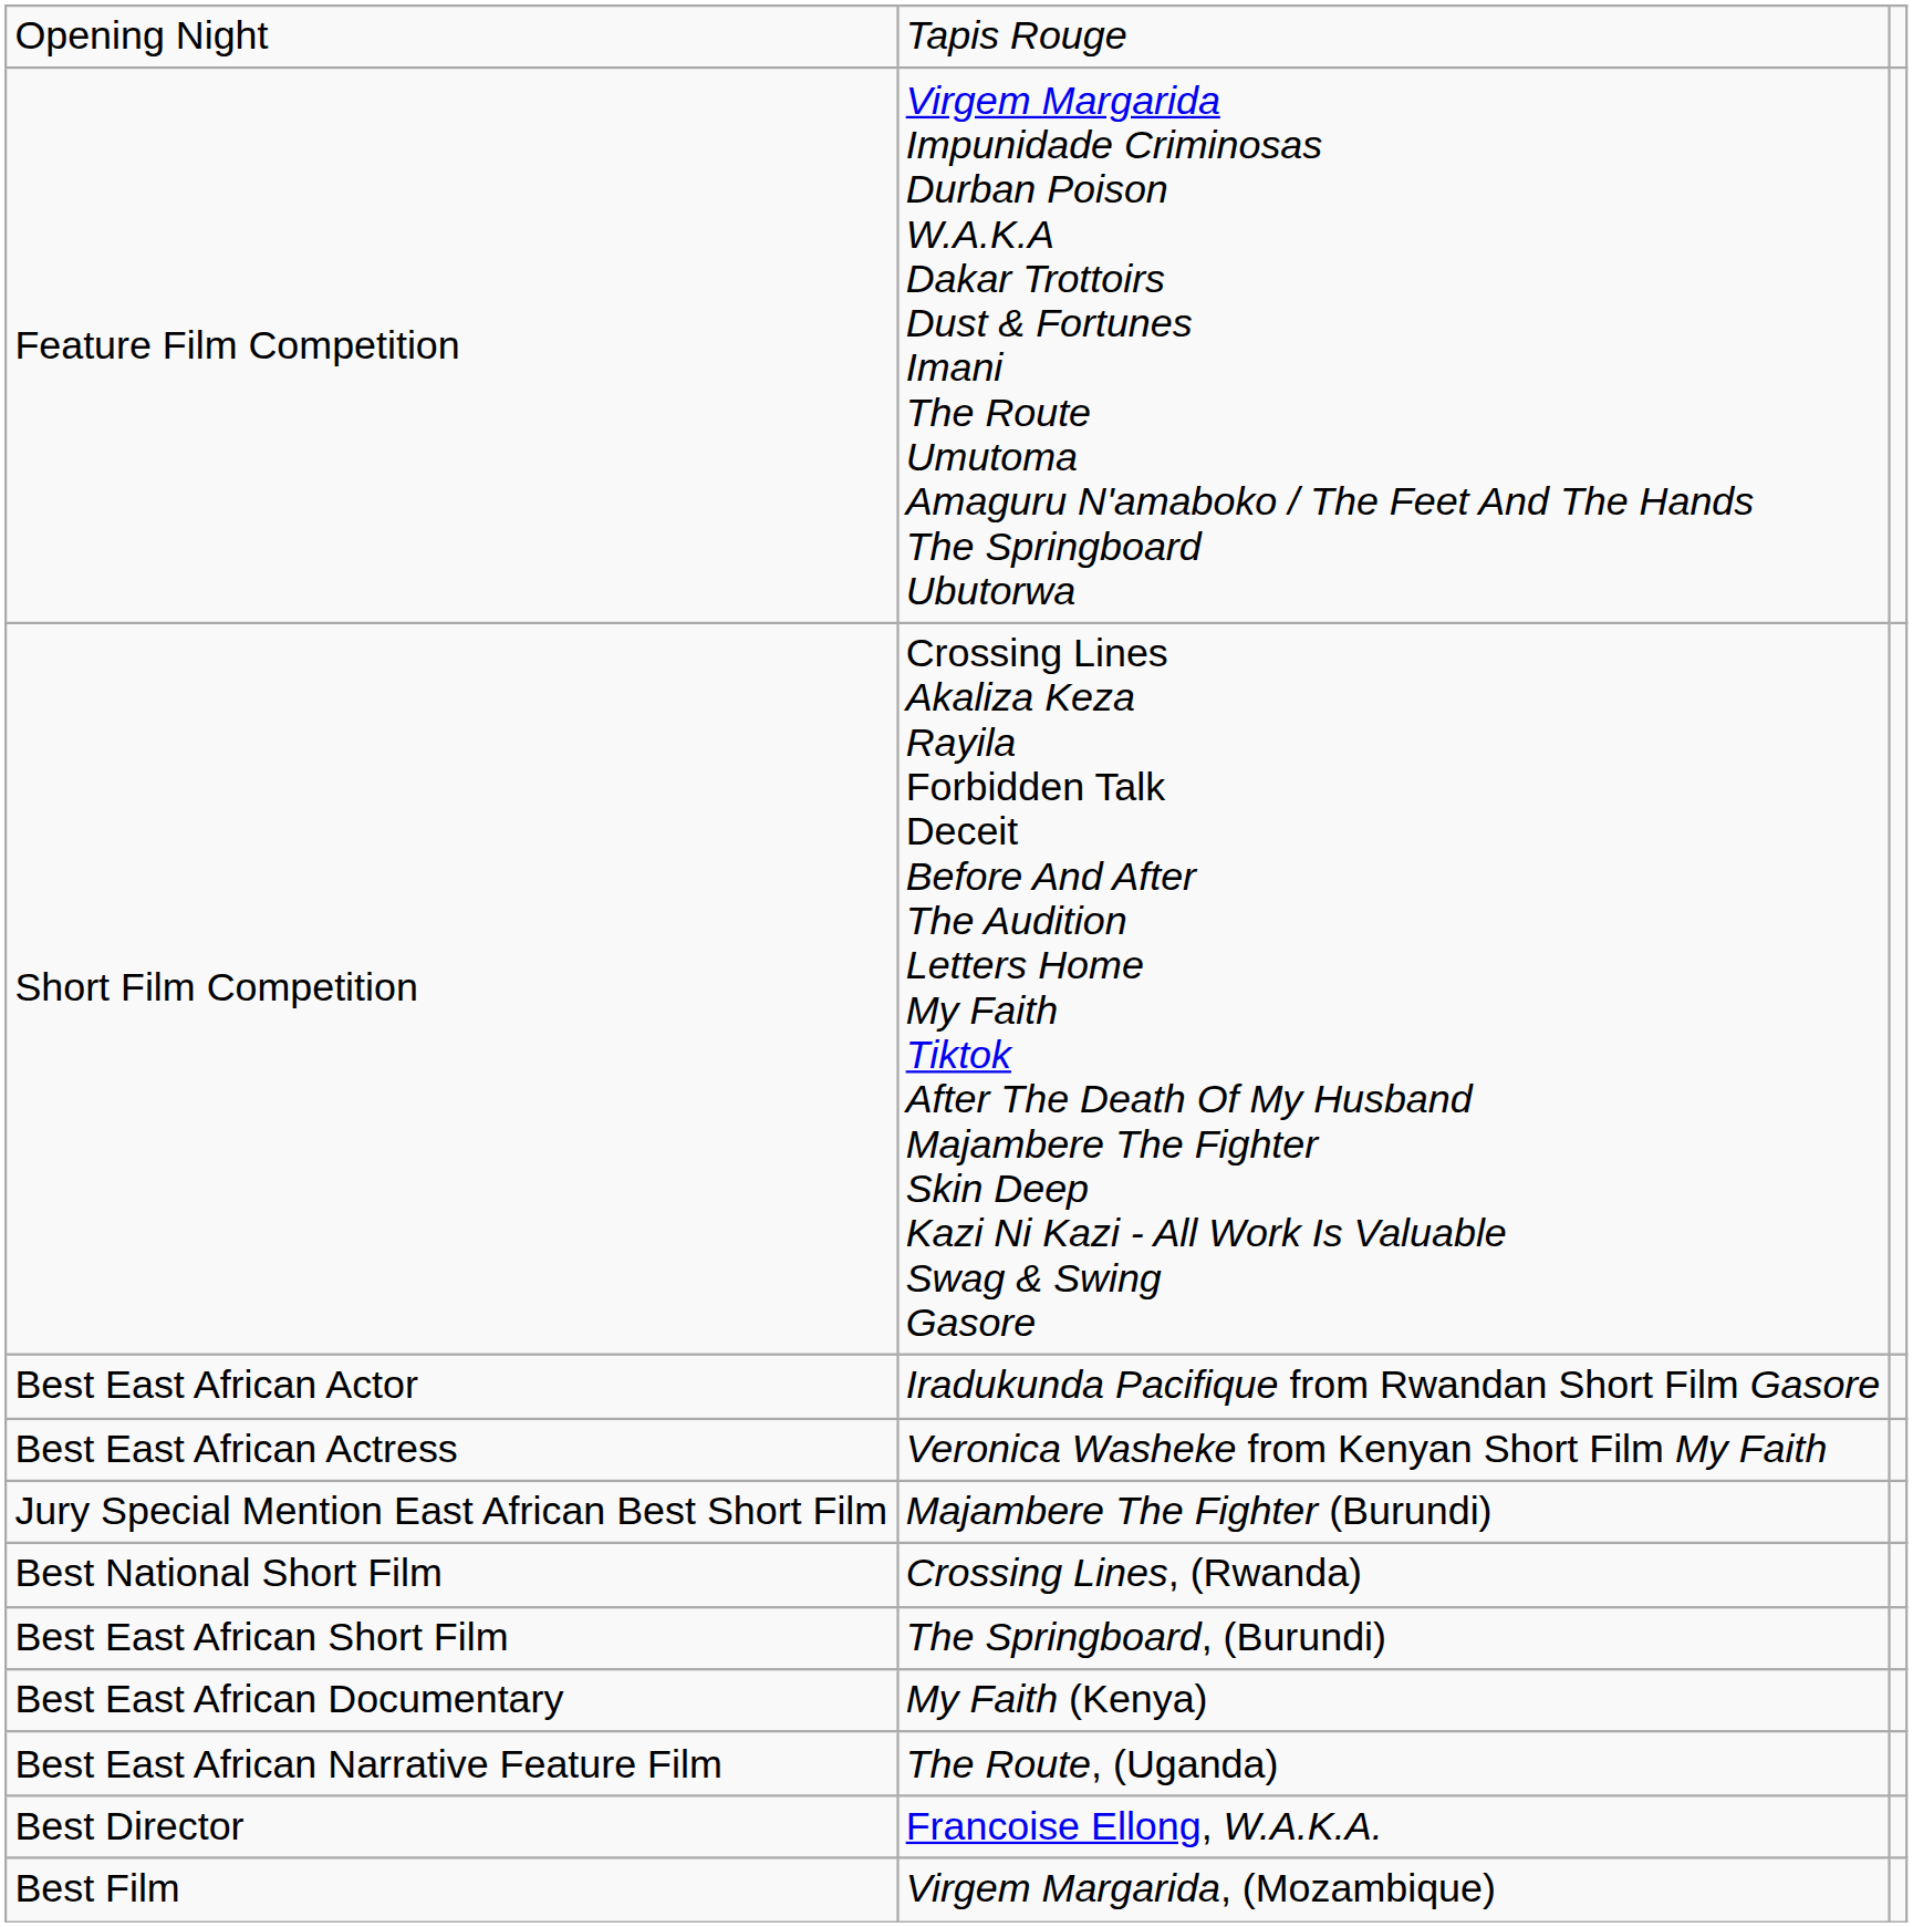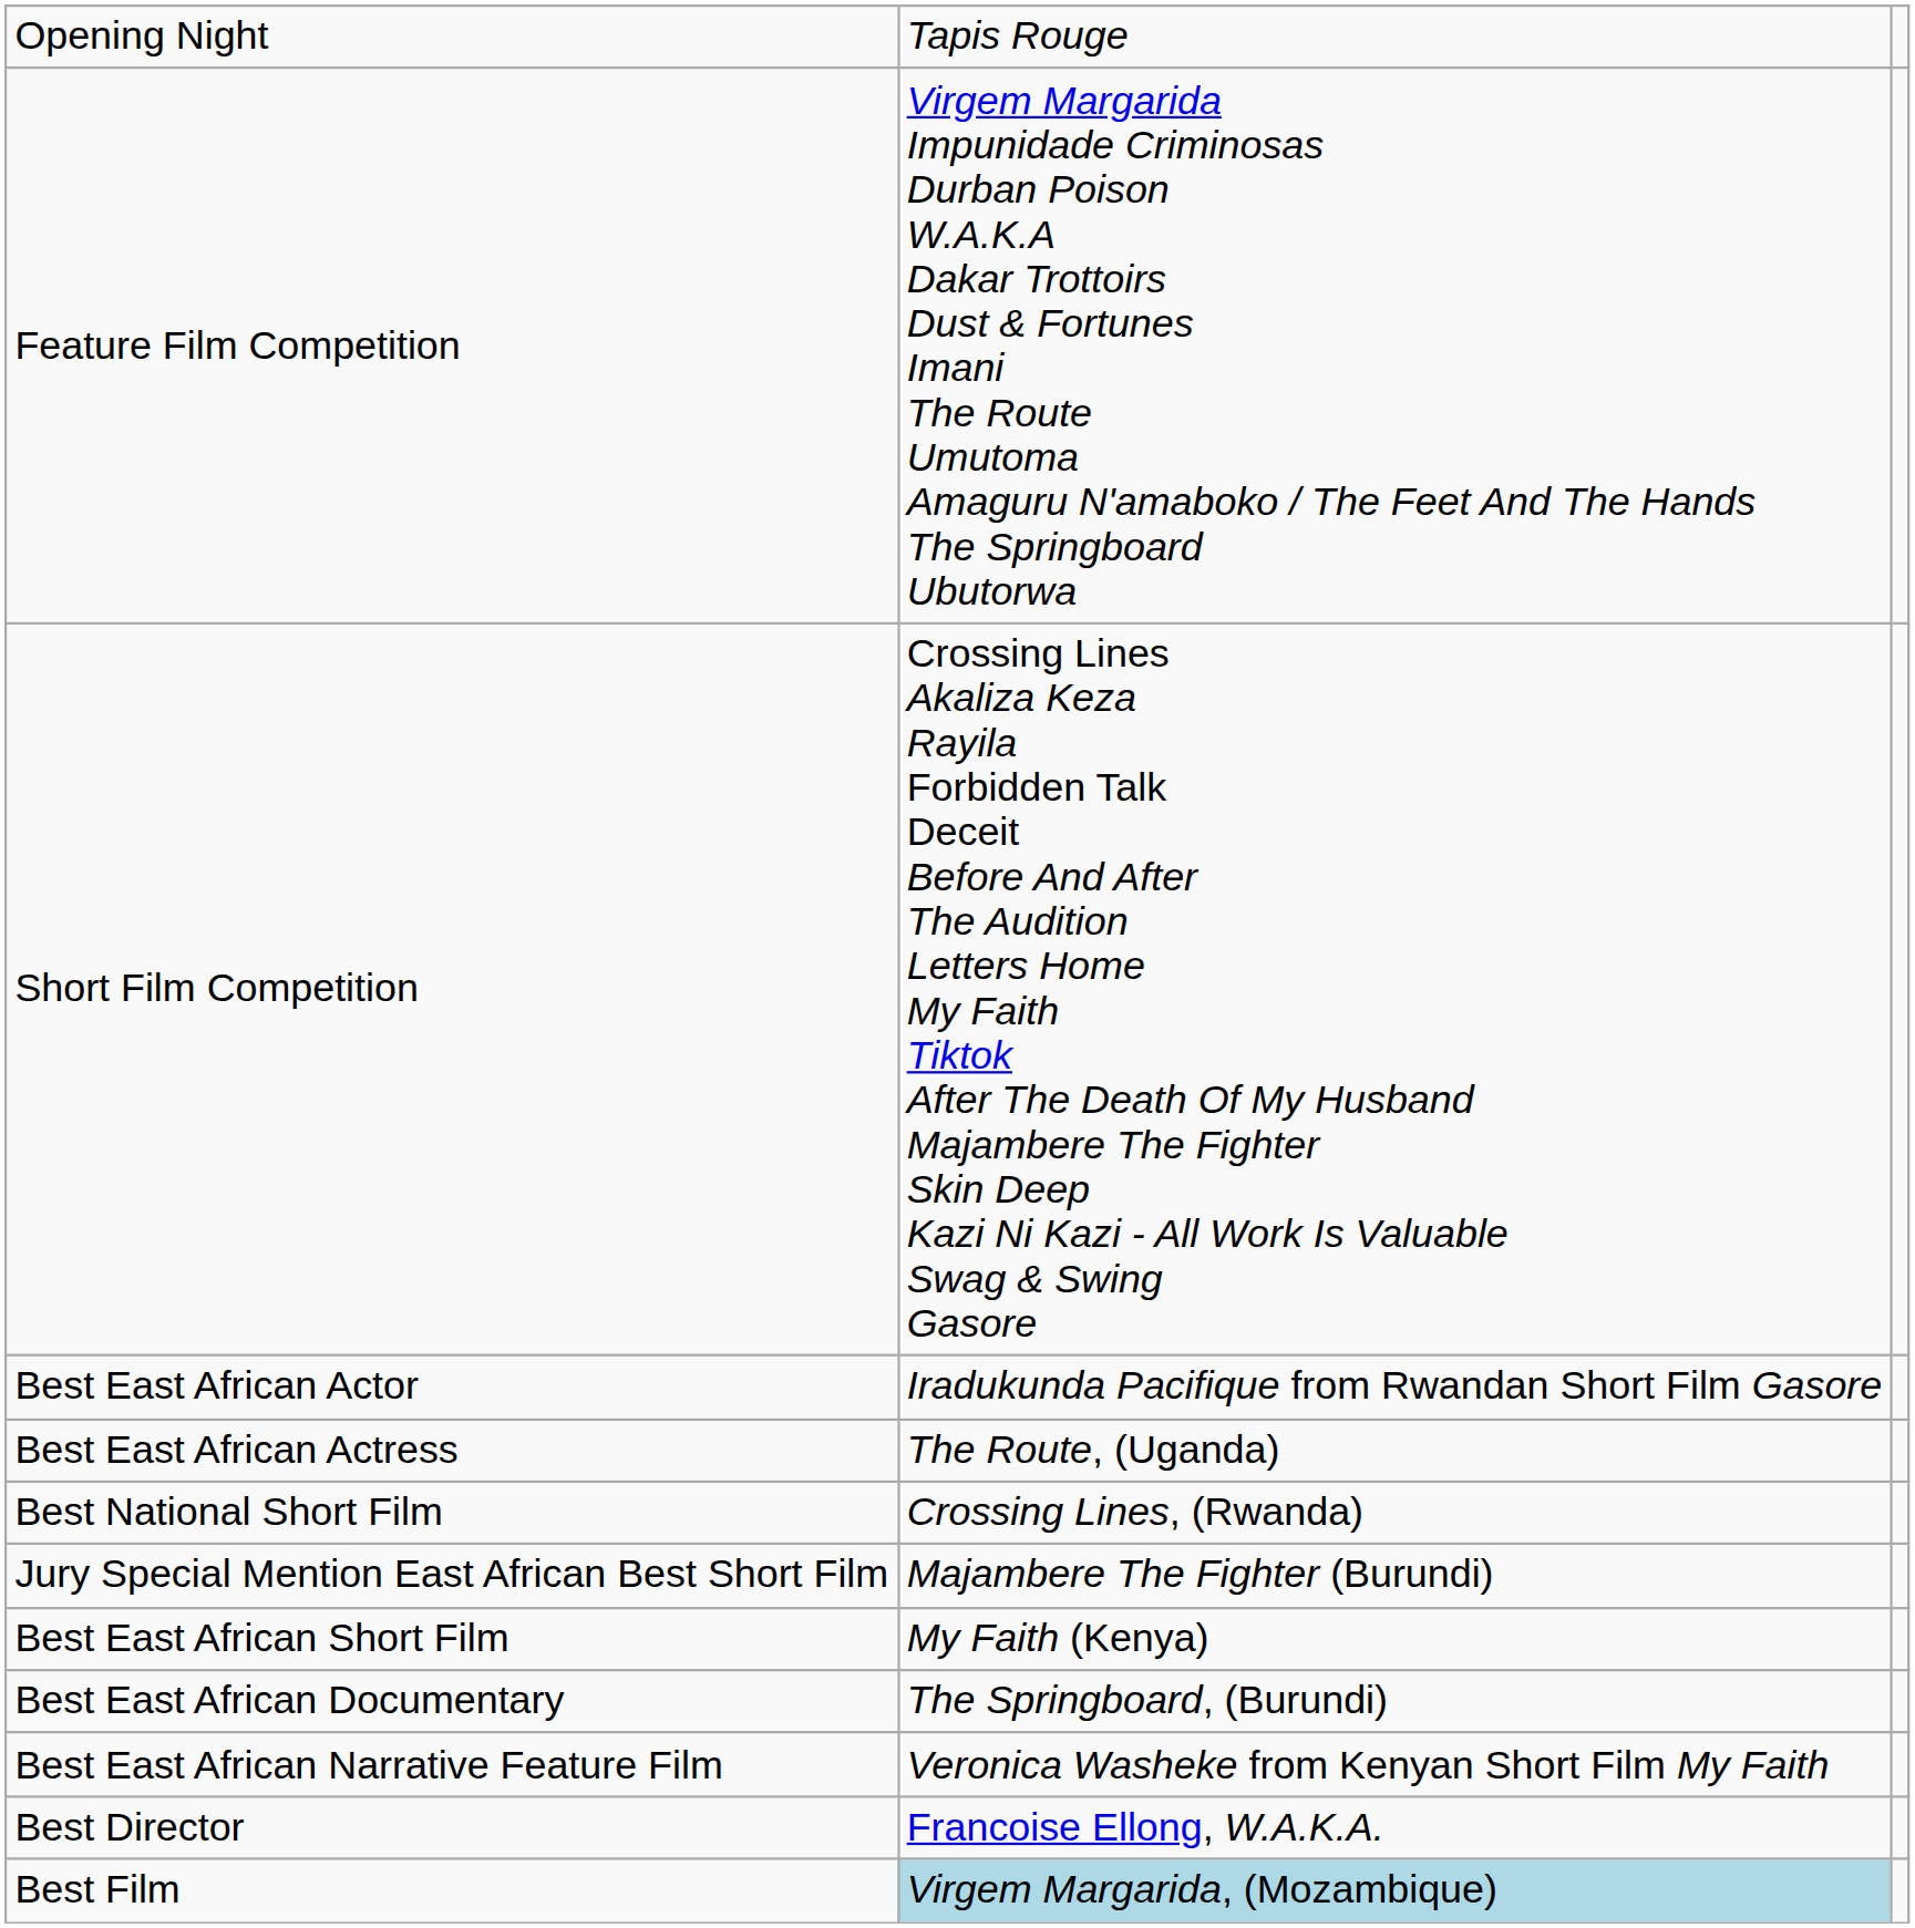Best East African Actress | column 2: Veronica Washeke from Kenyan Short Film My Faith -> The Route, (Uganda)
rows swapped: Best National Short Film <-> Jury Special Mention East African Best Short Film
Best East African Short Film | column 2: The Springboard, (Burundi) -> My Faith (Kenya)
Best East African Documentary | column 2: My Faith (Kenya) -> The Springboard, (Burundi)
Best East African Narrative Feature Film | column 2: The Route, (Uganda) -> Veronica Washeke from Kenyan Short Film My Faith
Best Film | column 2: no background -> lightblue background
